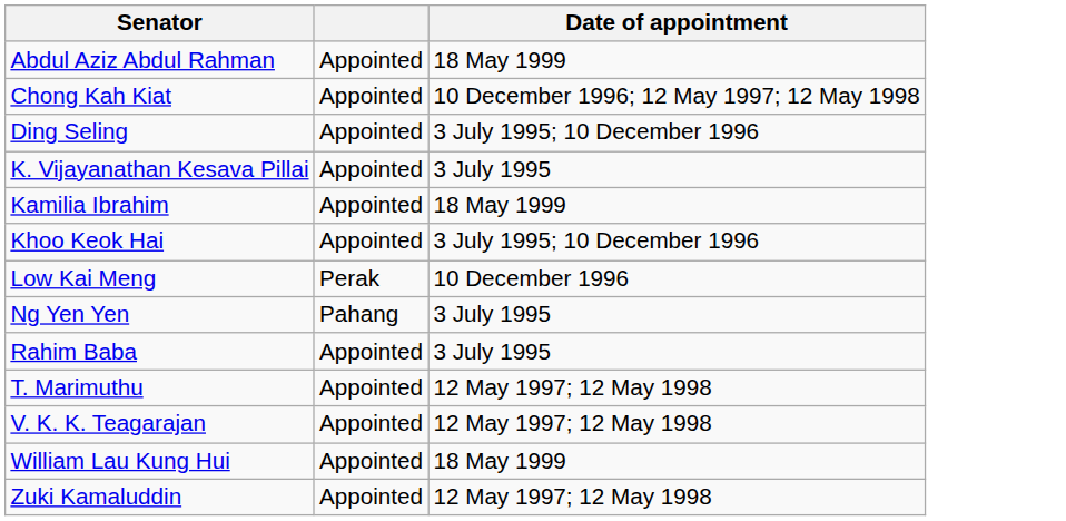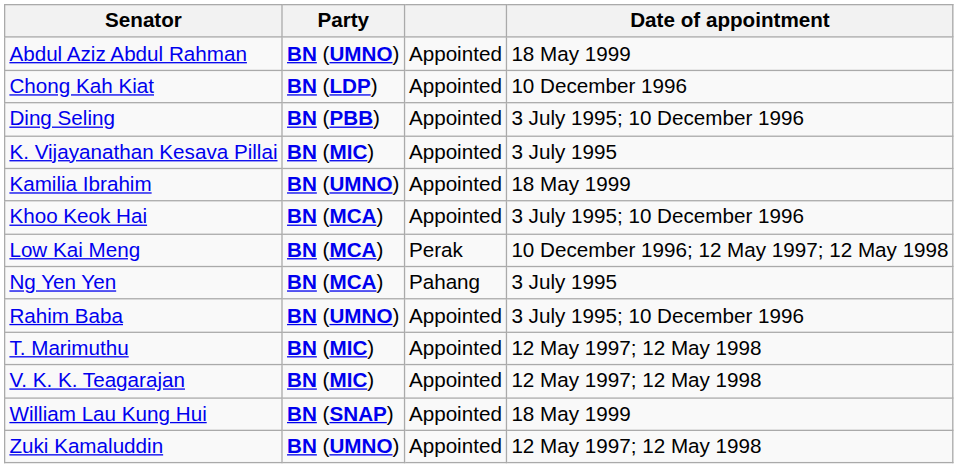+ column: Party | BN (UMNO) | BN (LDP) | BN (PBB) | BN (MIC) | BN (UMNO) | BN (MCA) | BN (MCA) | BN (MCA) | BN (UMNO) | BN (MIC) | BN (MIC) | BN (SNAP) | BN (UMNO)
Chong Kah Kiat | Date of appointment: 10 December 1996; 12 May 1997; 12 May 1998 -> 10 December 1996
Low Kai Meng | Date of appointment: 10 December 1996 -> 10 December 1996; 12 May 1997; 12 May 1998
Rahim Baba | Date of appointment: 3 July 1995 -> 3 July 1995; 10 December 1996
